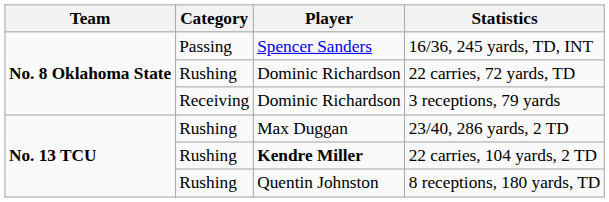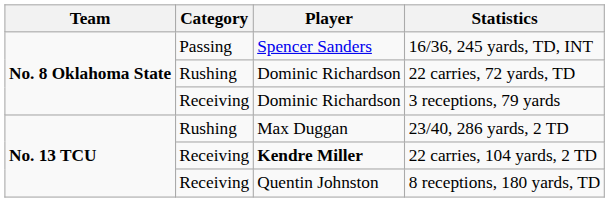22 carries, 104 yards, 2 TD | Category: Rushing -> Receiving
8 receptions, 180 yards, TD | Category: Rushing -> Receiving
